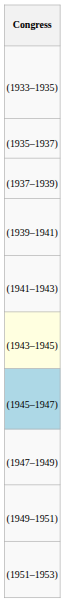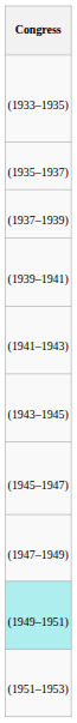row 7 | column 1: lightyellow background -> no background
row 8 | column 1: lightblue background -> no background
row 10 | column 1: no background -> paleturquoise background
